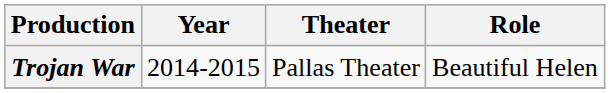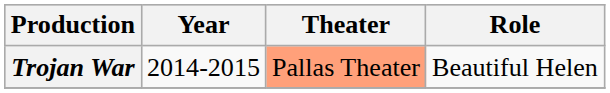Trojan War | Theater: no background -> lightsalmon background
